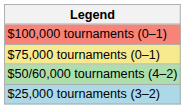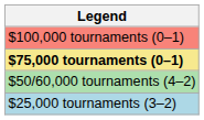row 3 | column 1: normal -> bold
